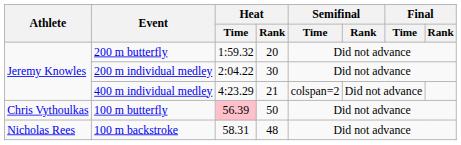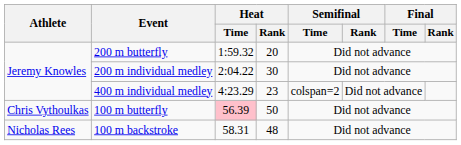400 m individual medley | Heat / Rank: 21 -> 23
